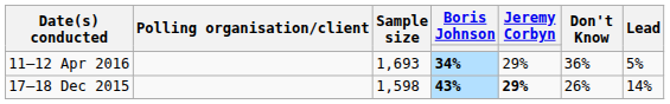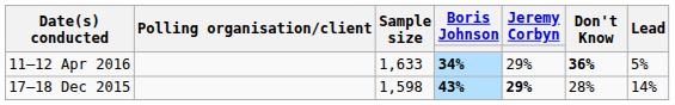11–12 Apr 2016 | Sample size: 1,693 -> 1,633
11–12 Apr 2016 | Don't Know: normal -> bold
17–18 Dec 2015 | Don't Know: 26% -> 28%
